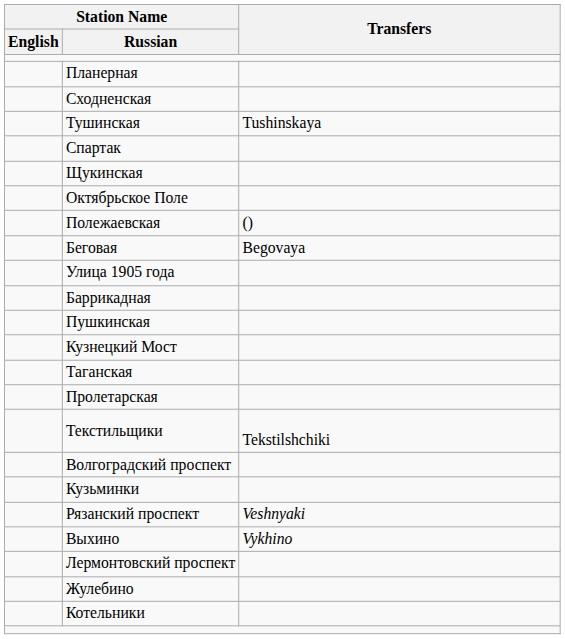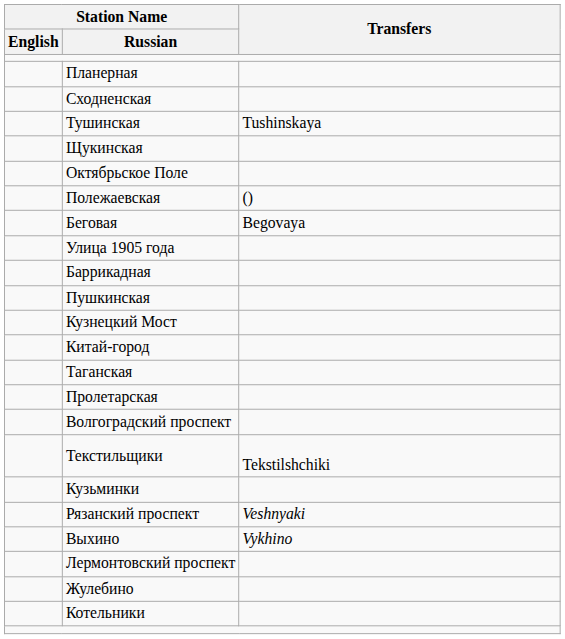- row: Спартак
+ row: Китай-город
rows swapped: Волгоградский проспект <-> Текстильщики
